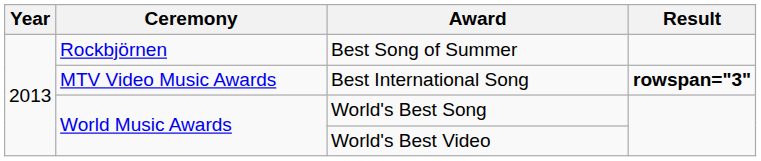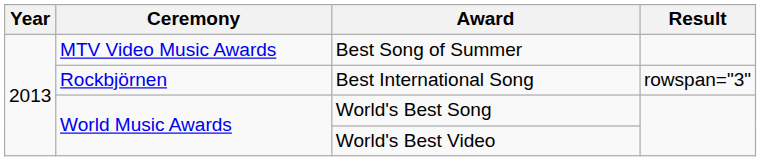Best Song of Summer | Ceremony: Rockbjörnen -> MTV Video Music Awards
Best International Song | Ceremony: MTV Video Music Awards -> Rockbjörnen
Best International Song | Result: bold -> normal
